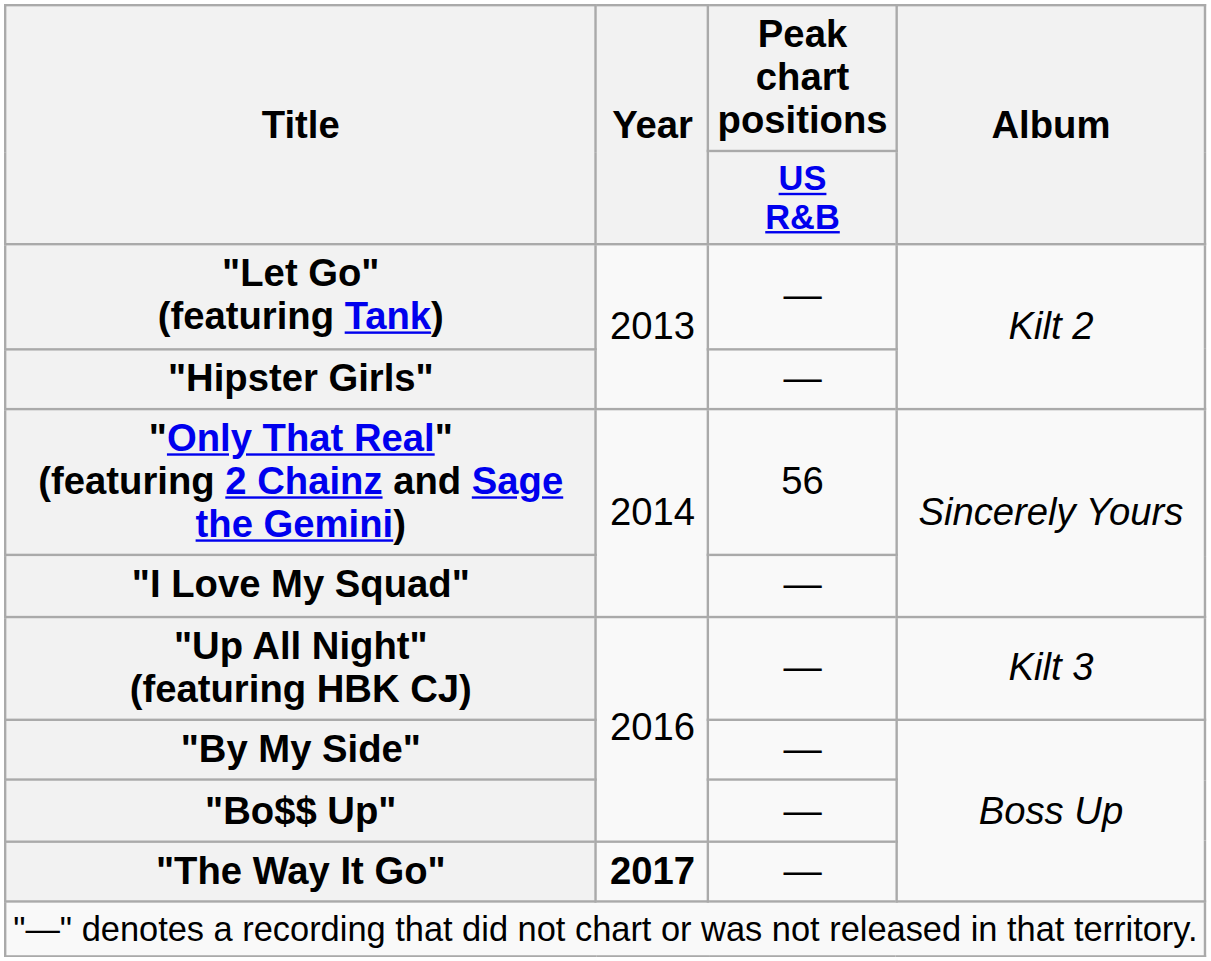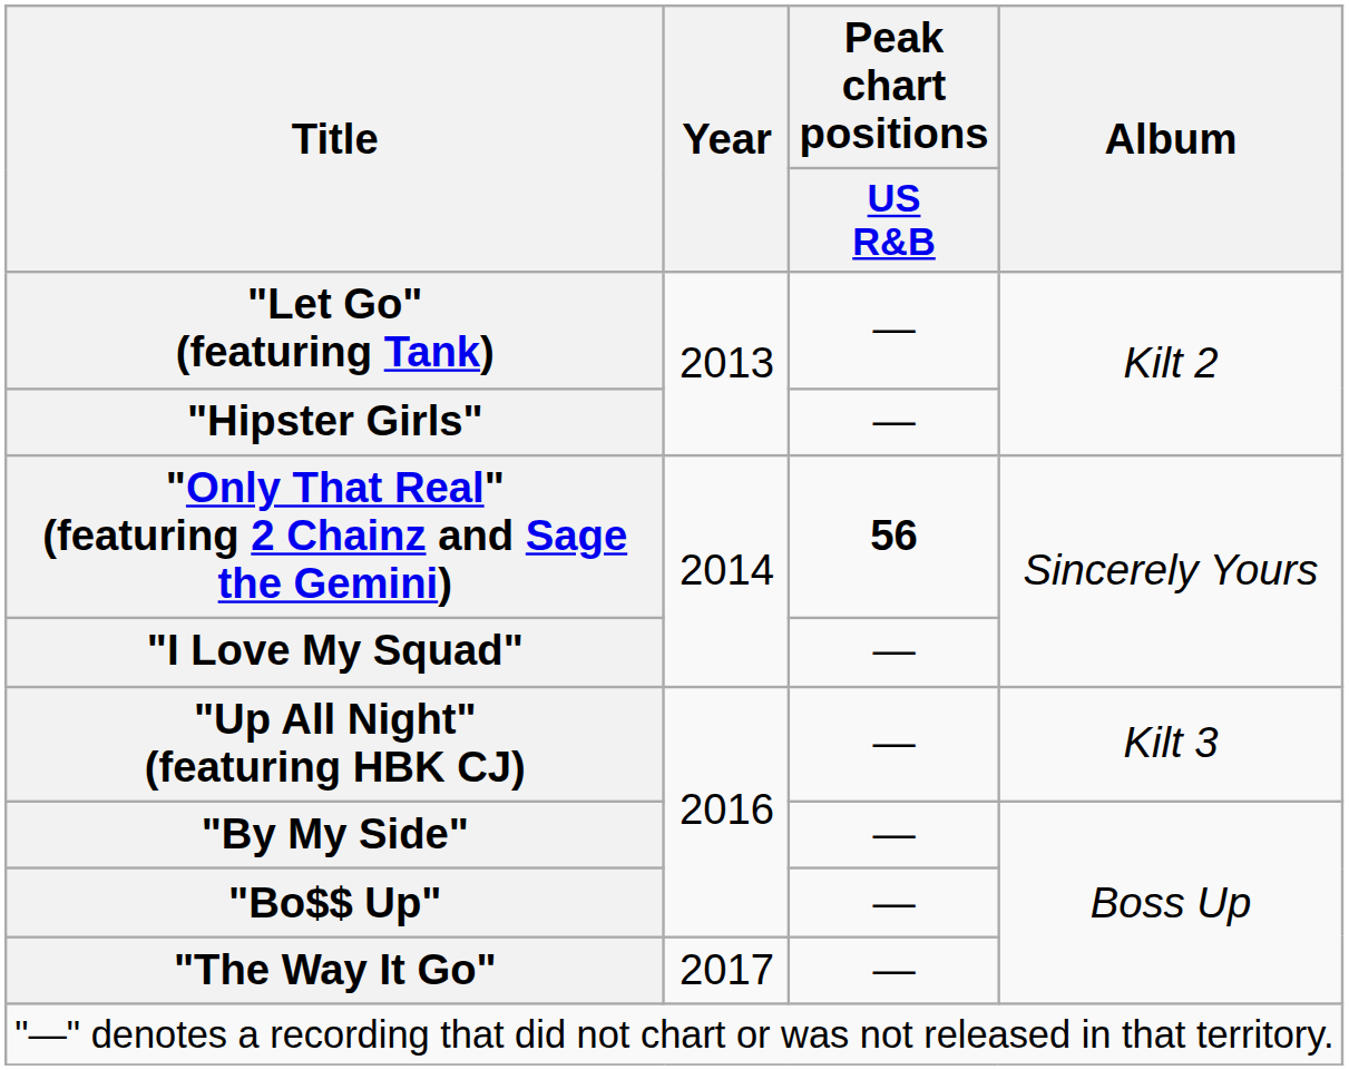"Only That Real" (featuring 2 Chainz and Sage the Gemini) | Peak chart positions / US R&B: normal -> bold
"The Way It Go" | Year: bold -> normal
